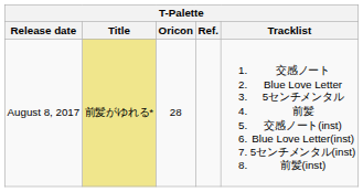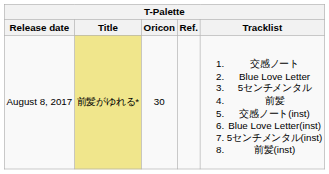August 8, 2017 | Oricon: 28 -> 30
